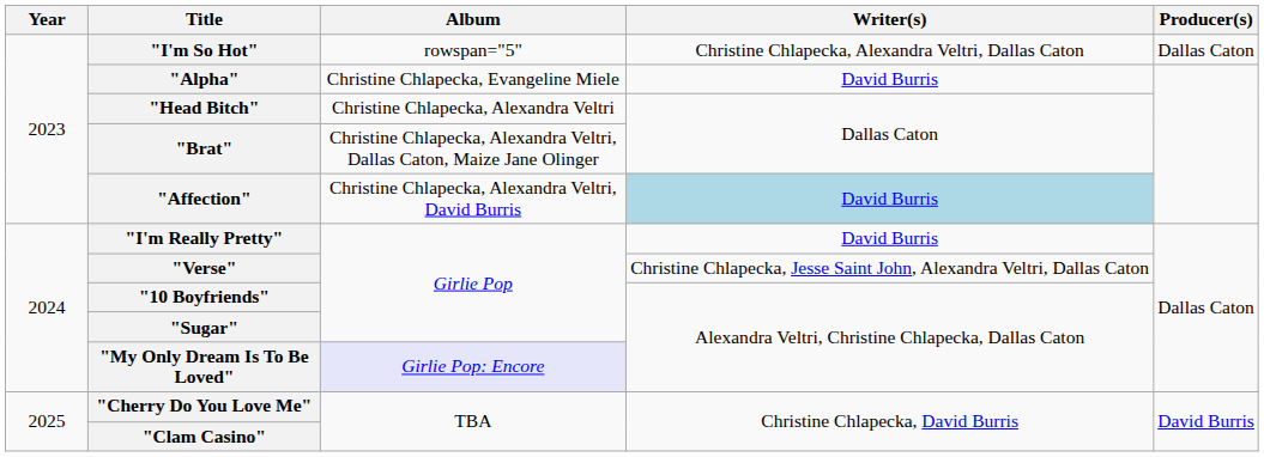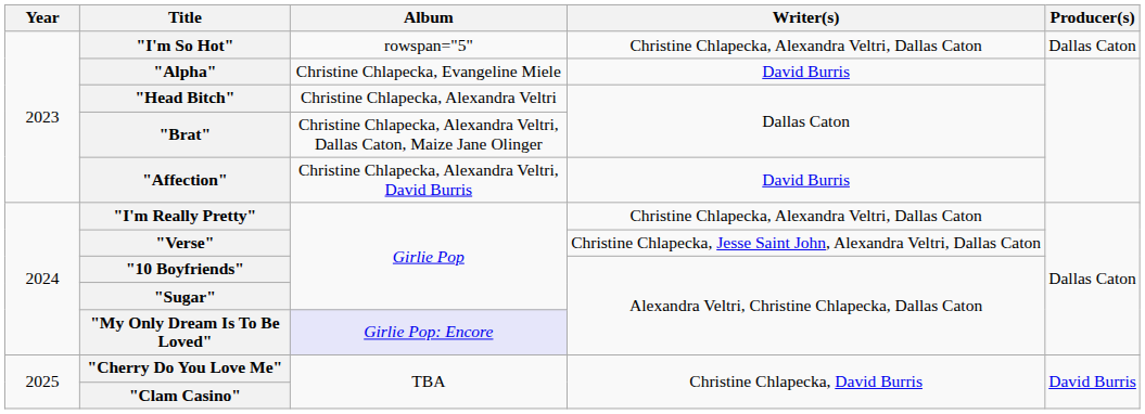"Affection" | Writer(s): lightblue background -> no background
"I'm Really Pretty" | Writer(s): David Burris -> Christine Chlapecka, Alexandra Veltri, Dallas Caton
